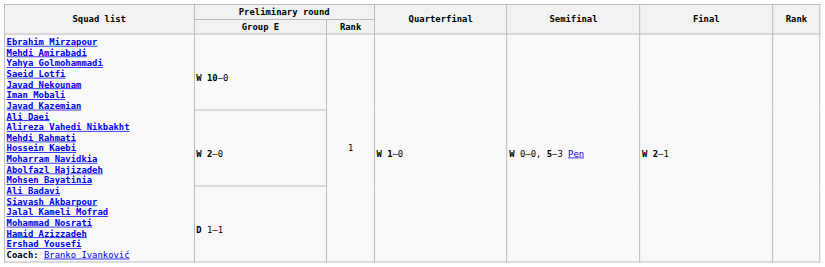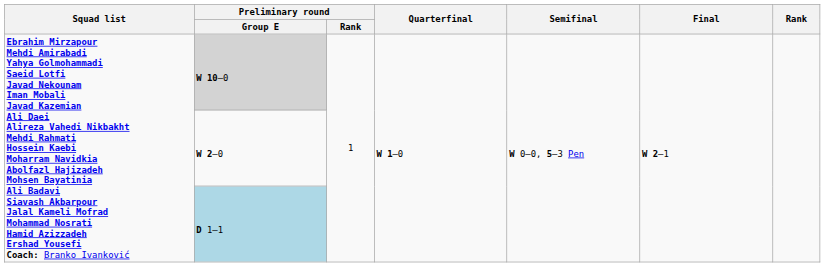W 10–0 | Preliminary round / Group E: no background -> lightgrey background
D 1–1 | Preliminary round / Group E: no background -> lightblue background
